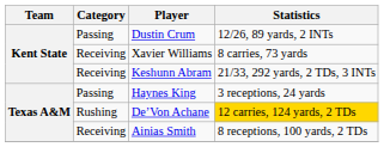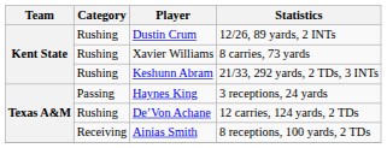Dustin Crum | Category: Passing -> Rushing
Xavier Williams | Category: Receiving -> Rushing
Keshunn Abram | Category: Receiving -> Rushing
De’Von Achane | Statistics: gold background -> no background
